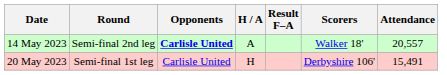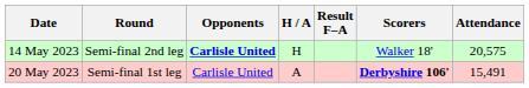14 May 2023 | H / A: A -> H
14 May 2023 | Attendance: 20,557 -> 20,575
20 May 2023 | H / A: H -> A
20 May 2023 | Scorers: normal -> bold
